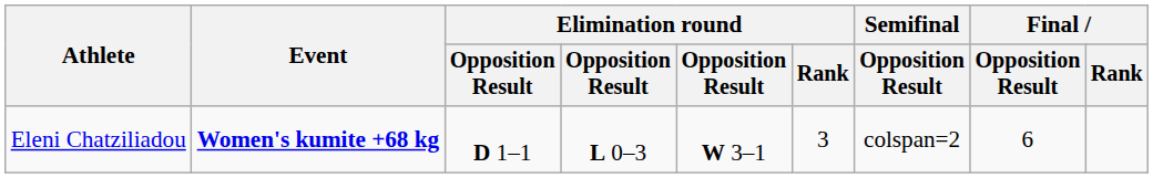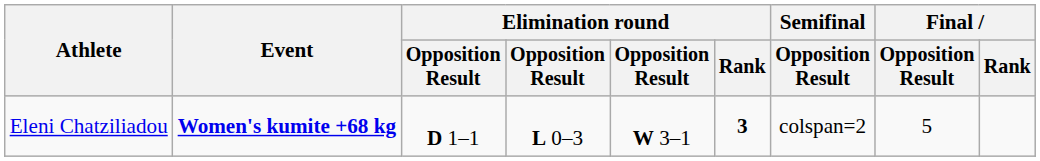Eleni Chatziliadou | Elimination round / Rank: normal -> bold
Eleni Chatziliadou | Final / Opposition Result: 6 -> 5
